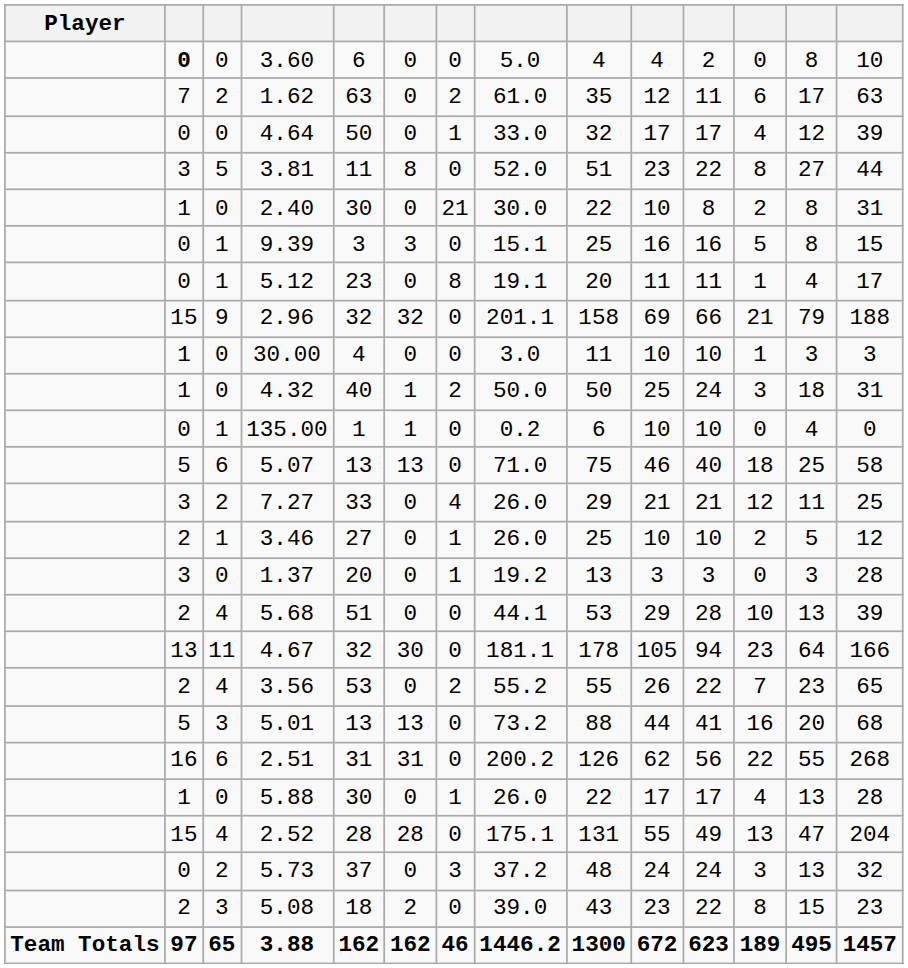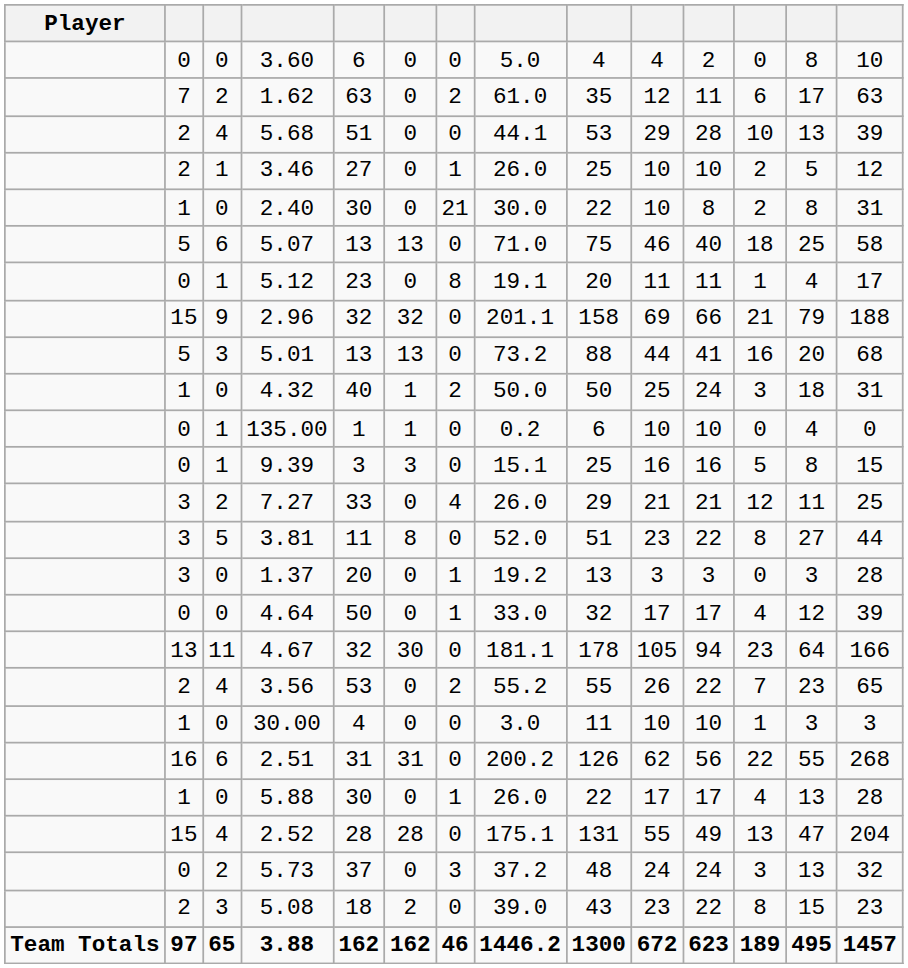3.60 | column 2: bold -> normal
rows swapped: 5.68 <-> 4.64
rows swapped: 3.81 <-> 3.46
rows swapped: 9.39 <-> 5.07
rows swapped: 30.00 <-> 5.01
